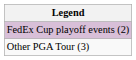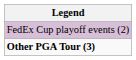row 3 | column 1: normal -> bold
